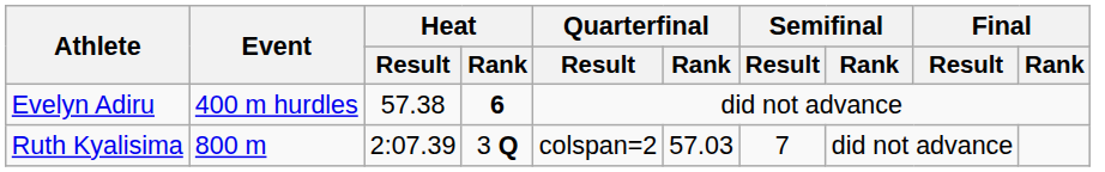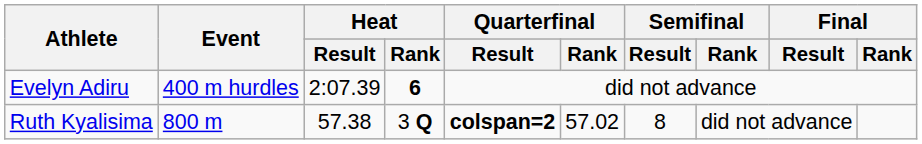Evelyn Adiru | Heat / Result: 57.38 -> 2:07.39
Ruth Kyalisima | Heat / Result: 2:07.39 -> 57.38
Ruth Kyalisima | Quarterfinal / Result: normal -> bold
Ruth Kyalisima | Quarterfinal / Rank: 57.03 -> 57.02
Ruth Kyalisima | Semifinal / Result: 7 -> 8
